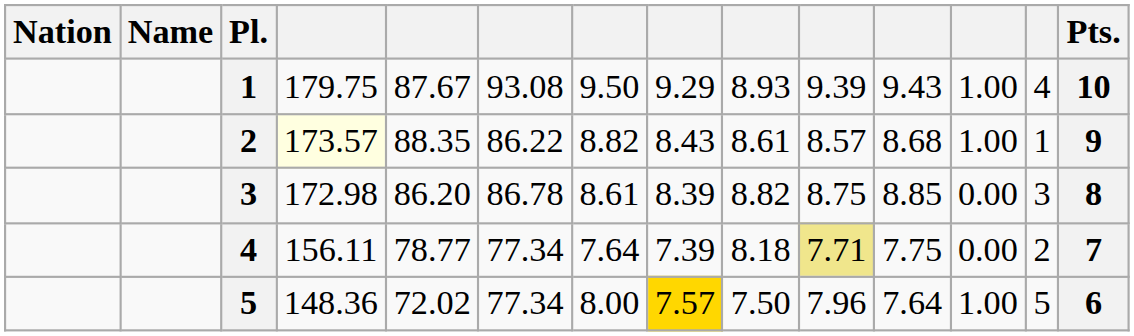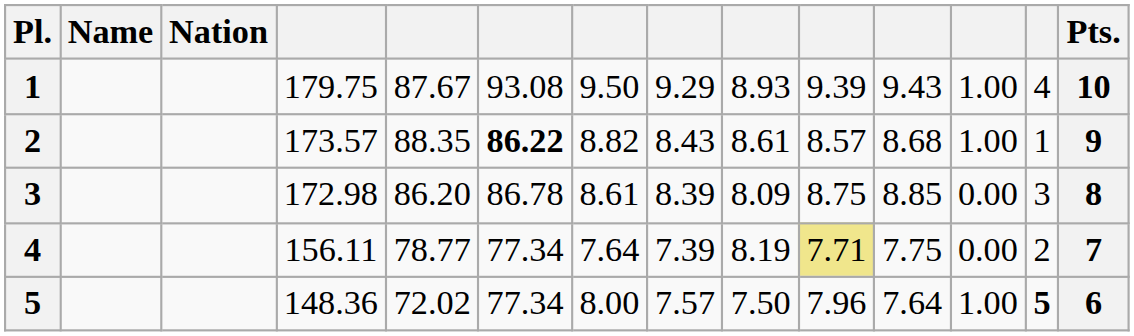columns swapped: Pl. <-> Nation
row 3 | column 4: lightyellow background -> no background
row 3 | column 6: normal -> bold
row 4 | column 9: 8.82 -> 8.09
row 5 | column 9: 8.18 -> 8.19
row 6 | column 8: gold background -> no background
row 6 | column 13: normal -> bold
